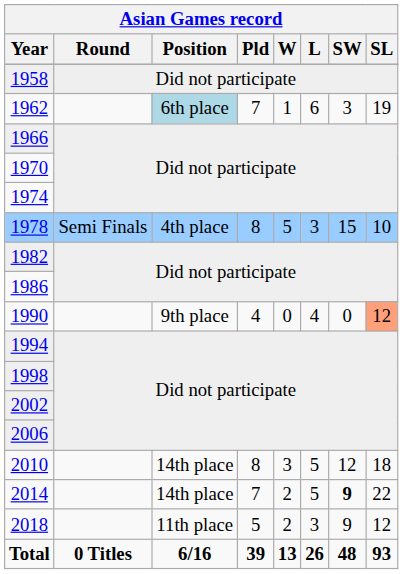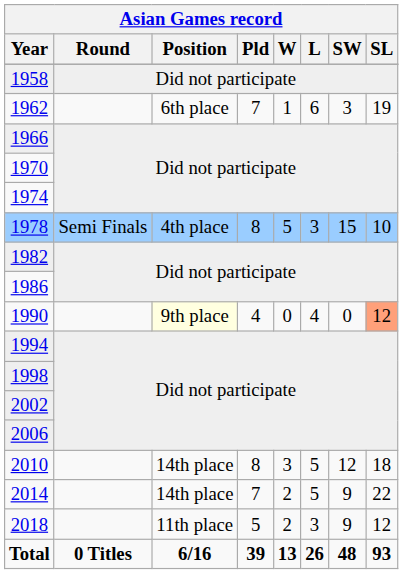1962 | Asian Games record / Position: lightblue background -> no background
1990 | Asian Games record / Position: no background -> lightyellow background
2014 | Asian Games record / SW: bold -> normal
